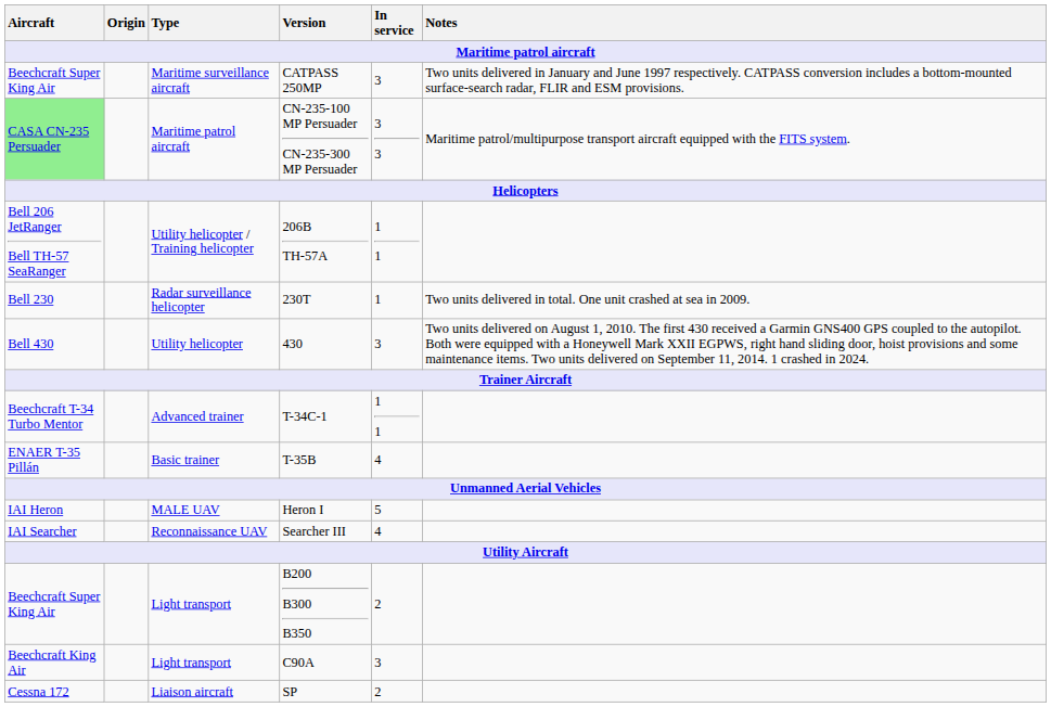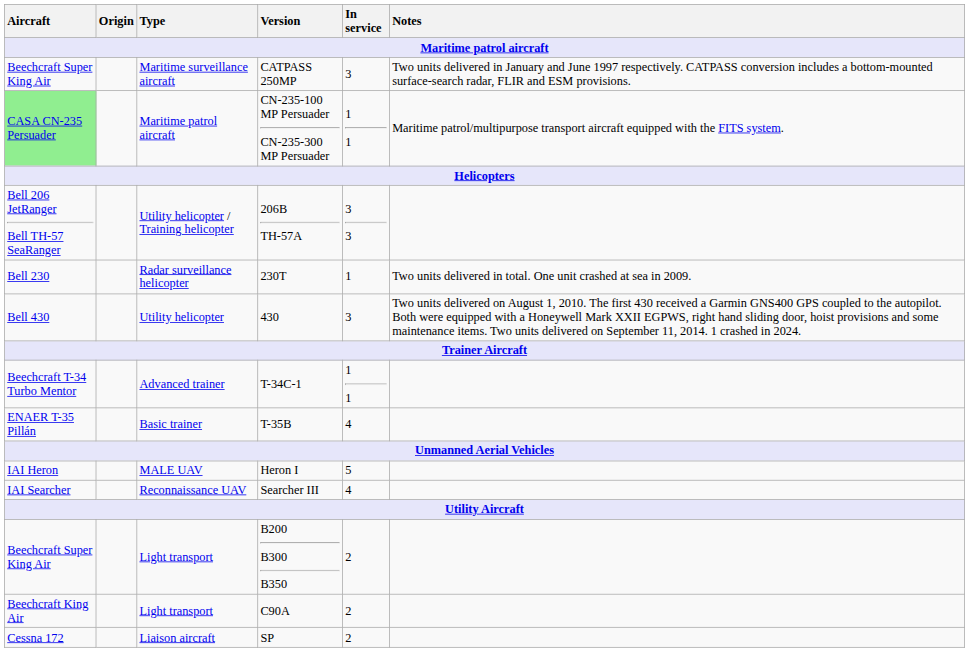CN-235-100 MP Persuader CN-235-300 MP Persuader | In service: 3 3 -> 1 1
206B TH-57A | In service: 1 1 -> 3 3
C90A | In service: 3 -> 2
